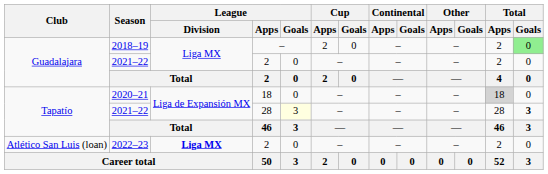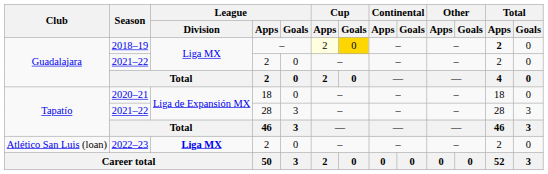2018–19 | Cup / Apps: no background -> lightyellow background
2018–19 | Cup / Goals: no background -> gold background
2018–19 | Total / Apps: normal -> bold
2018–19 | Total / Goals: lightgreen background -> no background
2020–21 | Total / Apps: lightgrey background -> no background
2021–22 / 28 | League / Goals: lightyellow background -> no background
2021–22 / 28 | Total / Goals: bold -> normal
